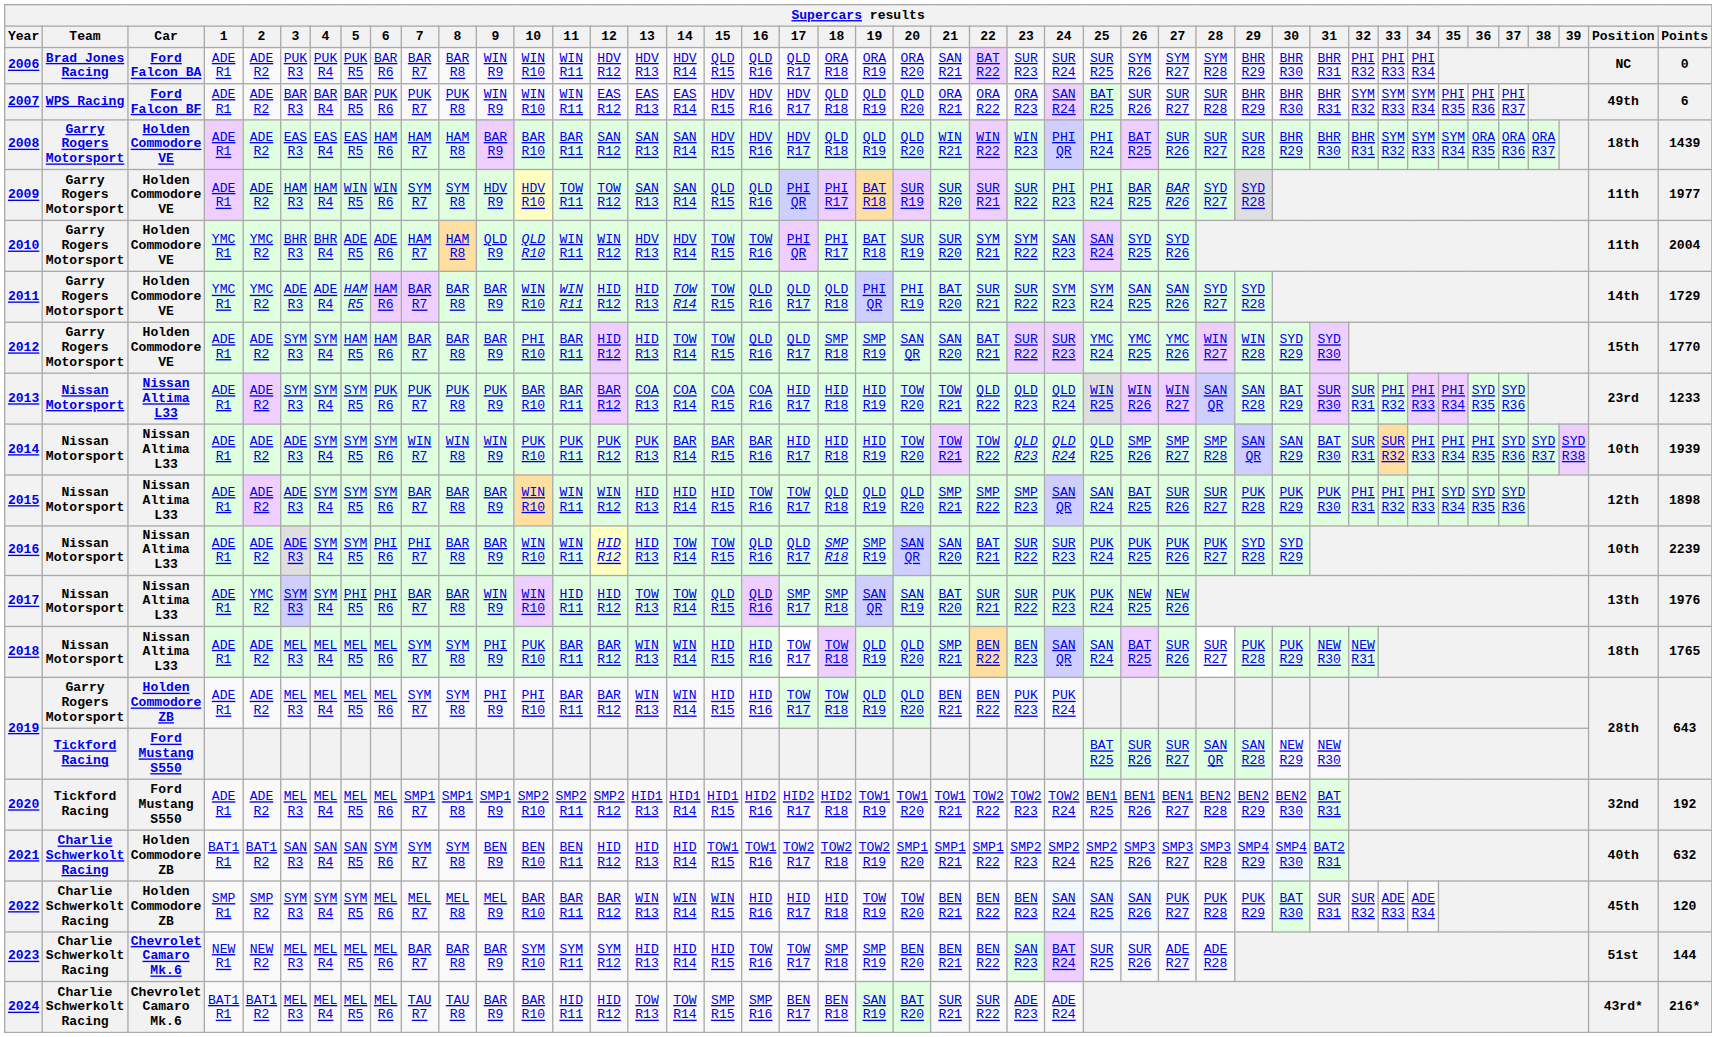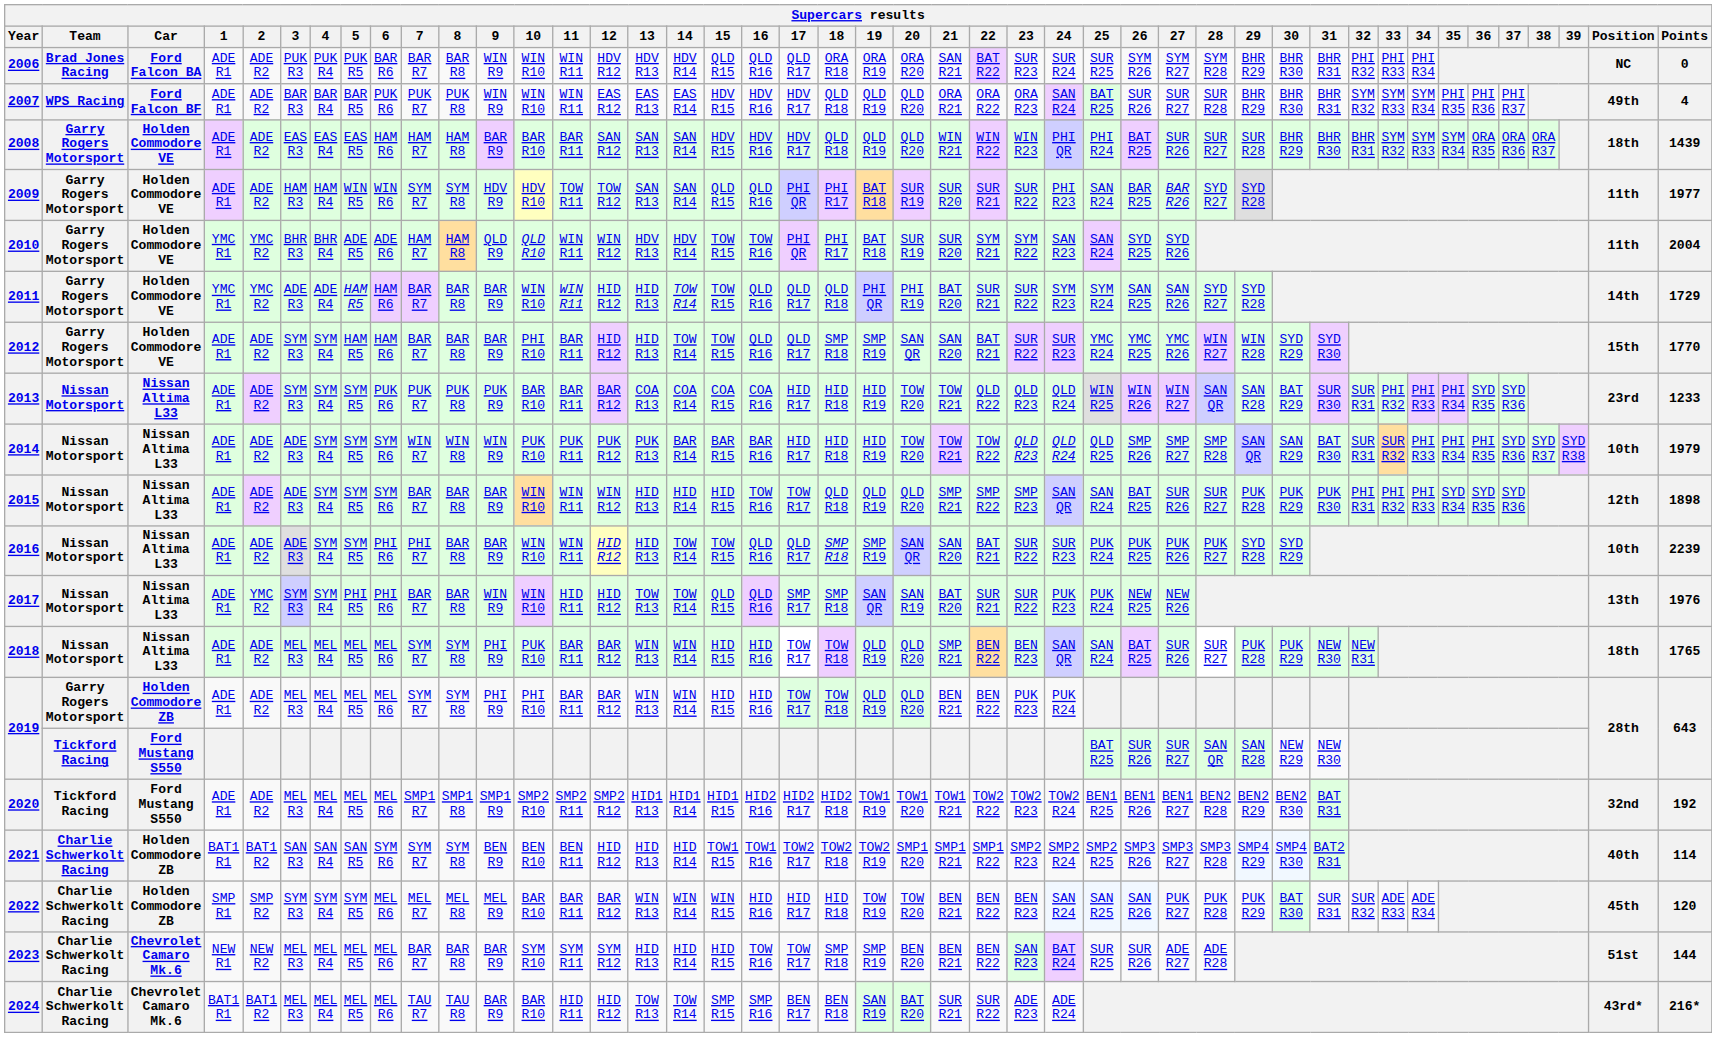2007 | Points: 6 -> 4
2009 | 25: PHI R24 -> SAN R24
2014 | Points: 1939 -> 1979
2021 | Points: 632 -> 114
